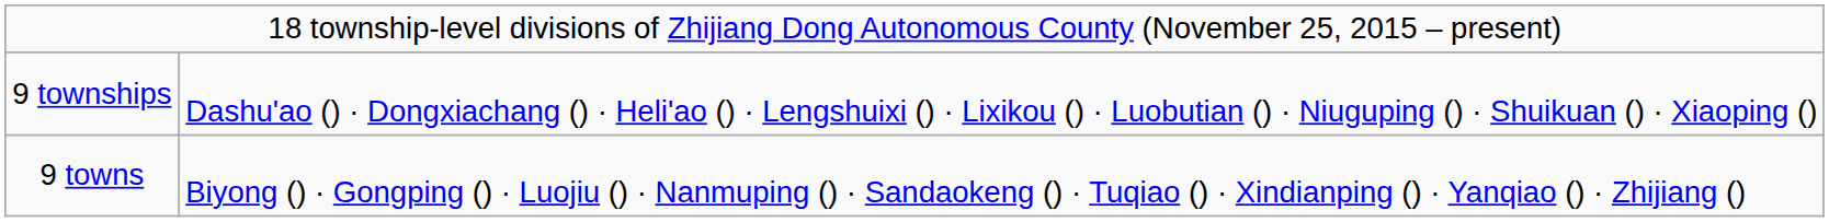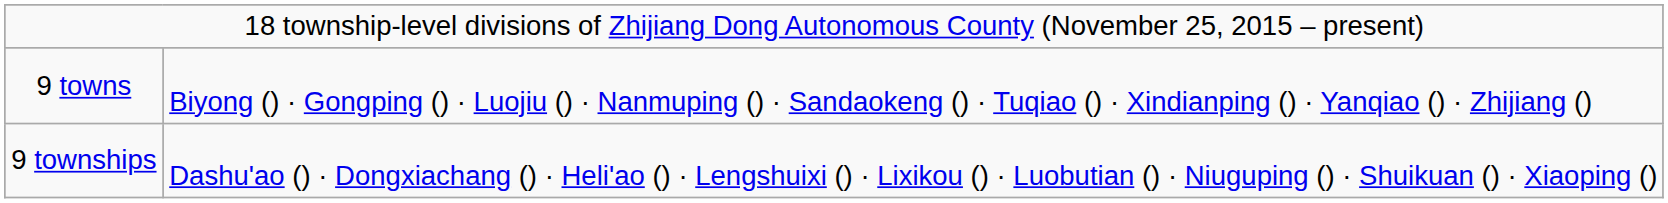rows swapped: 9 towns <-> 9 townships
